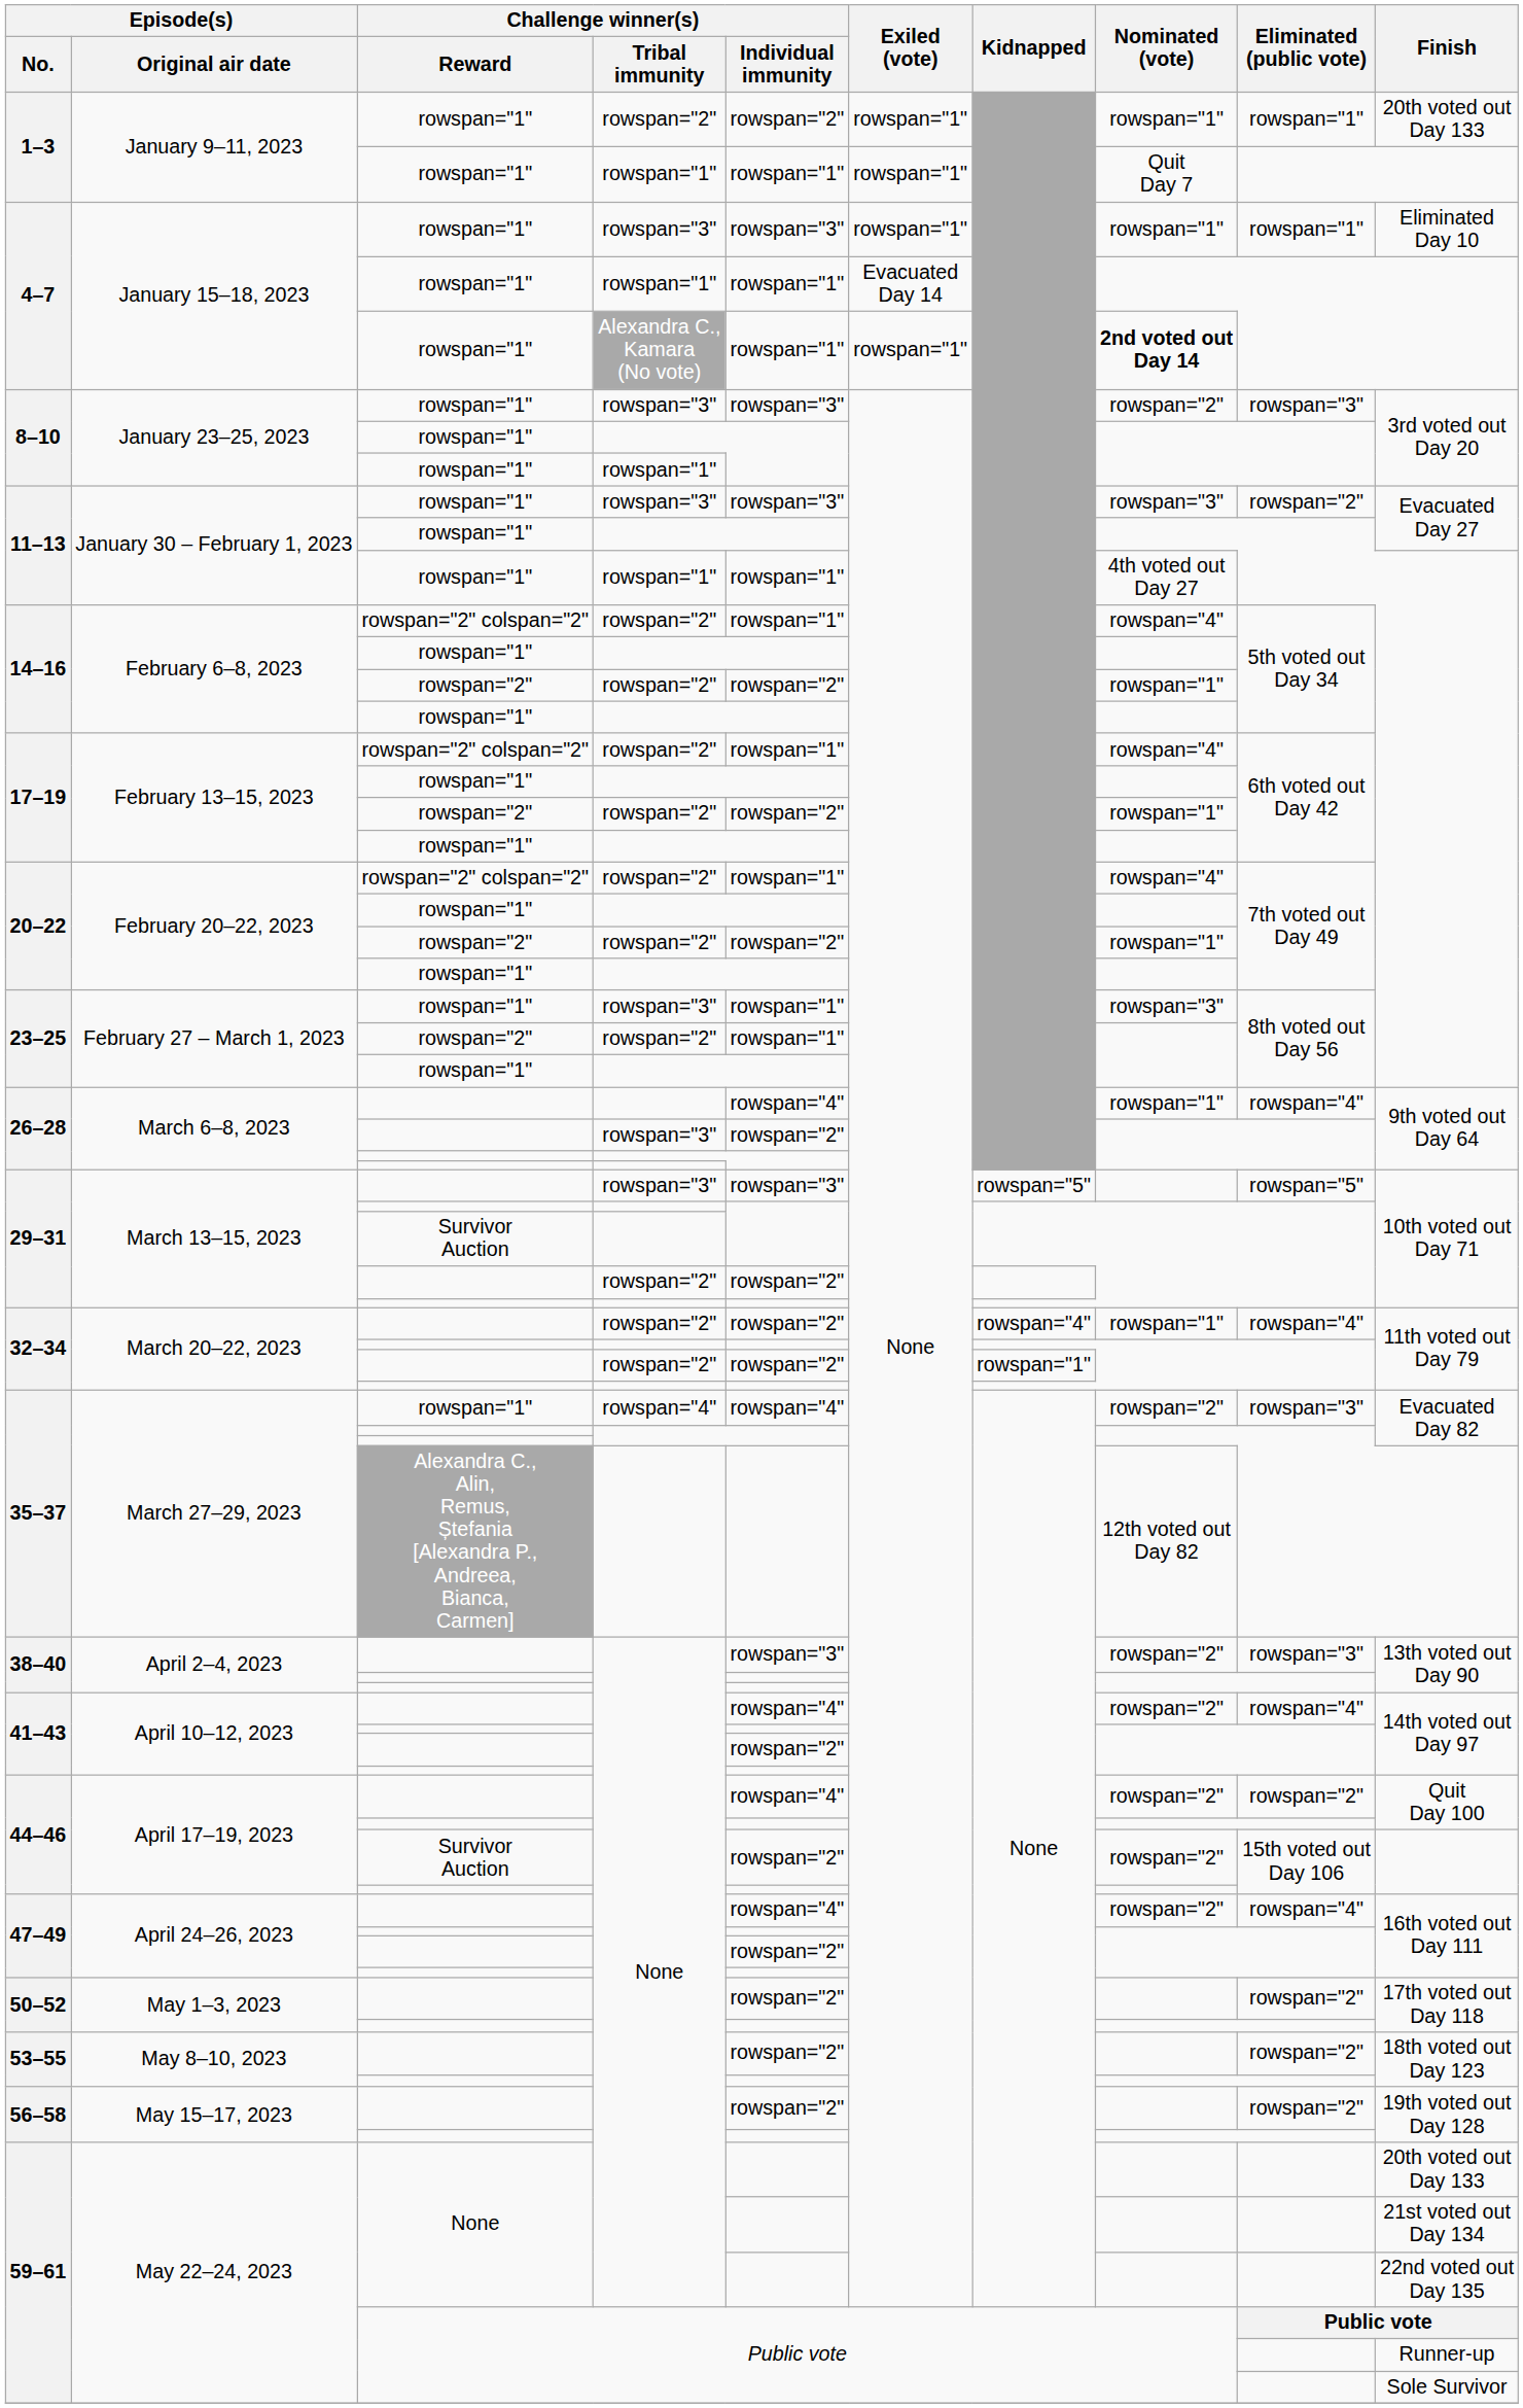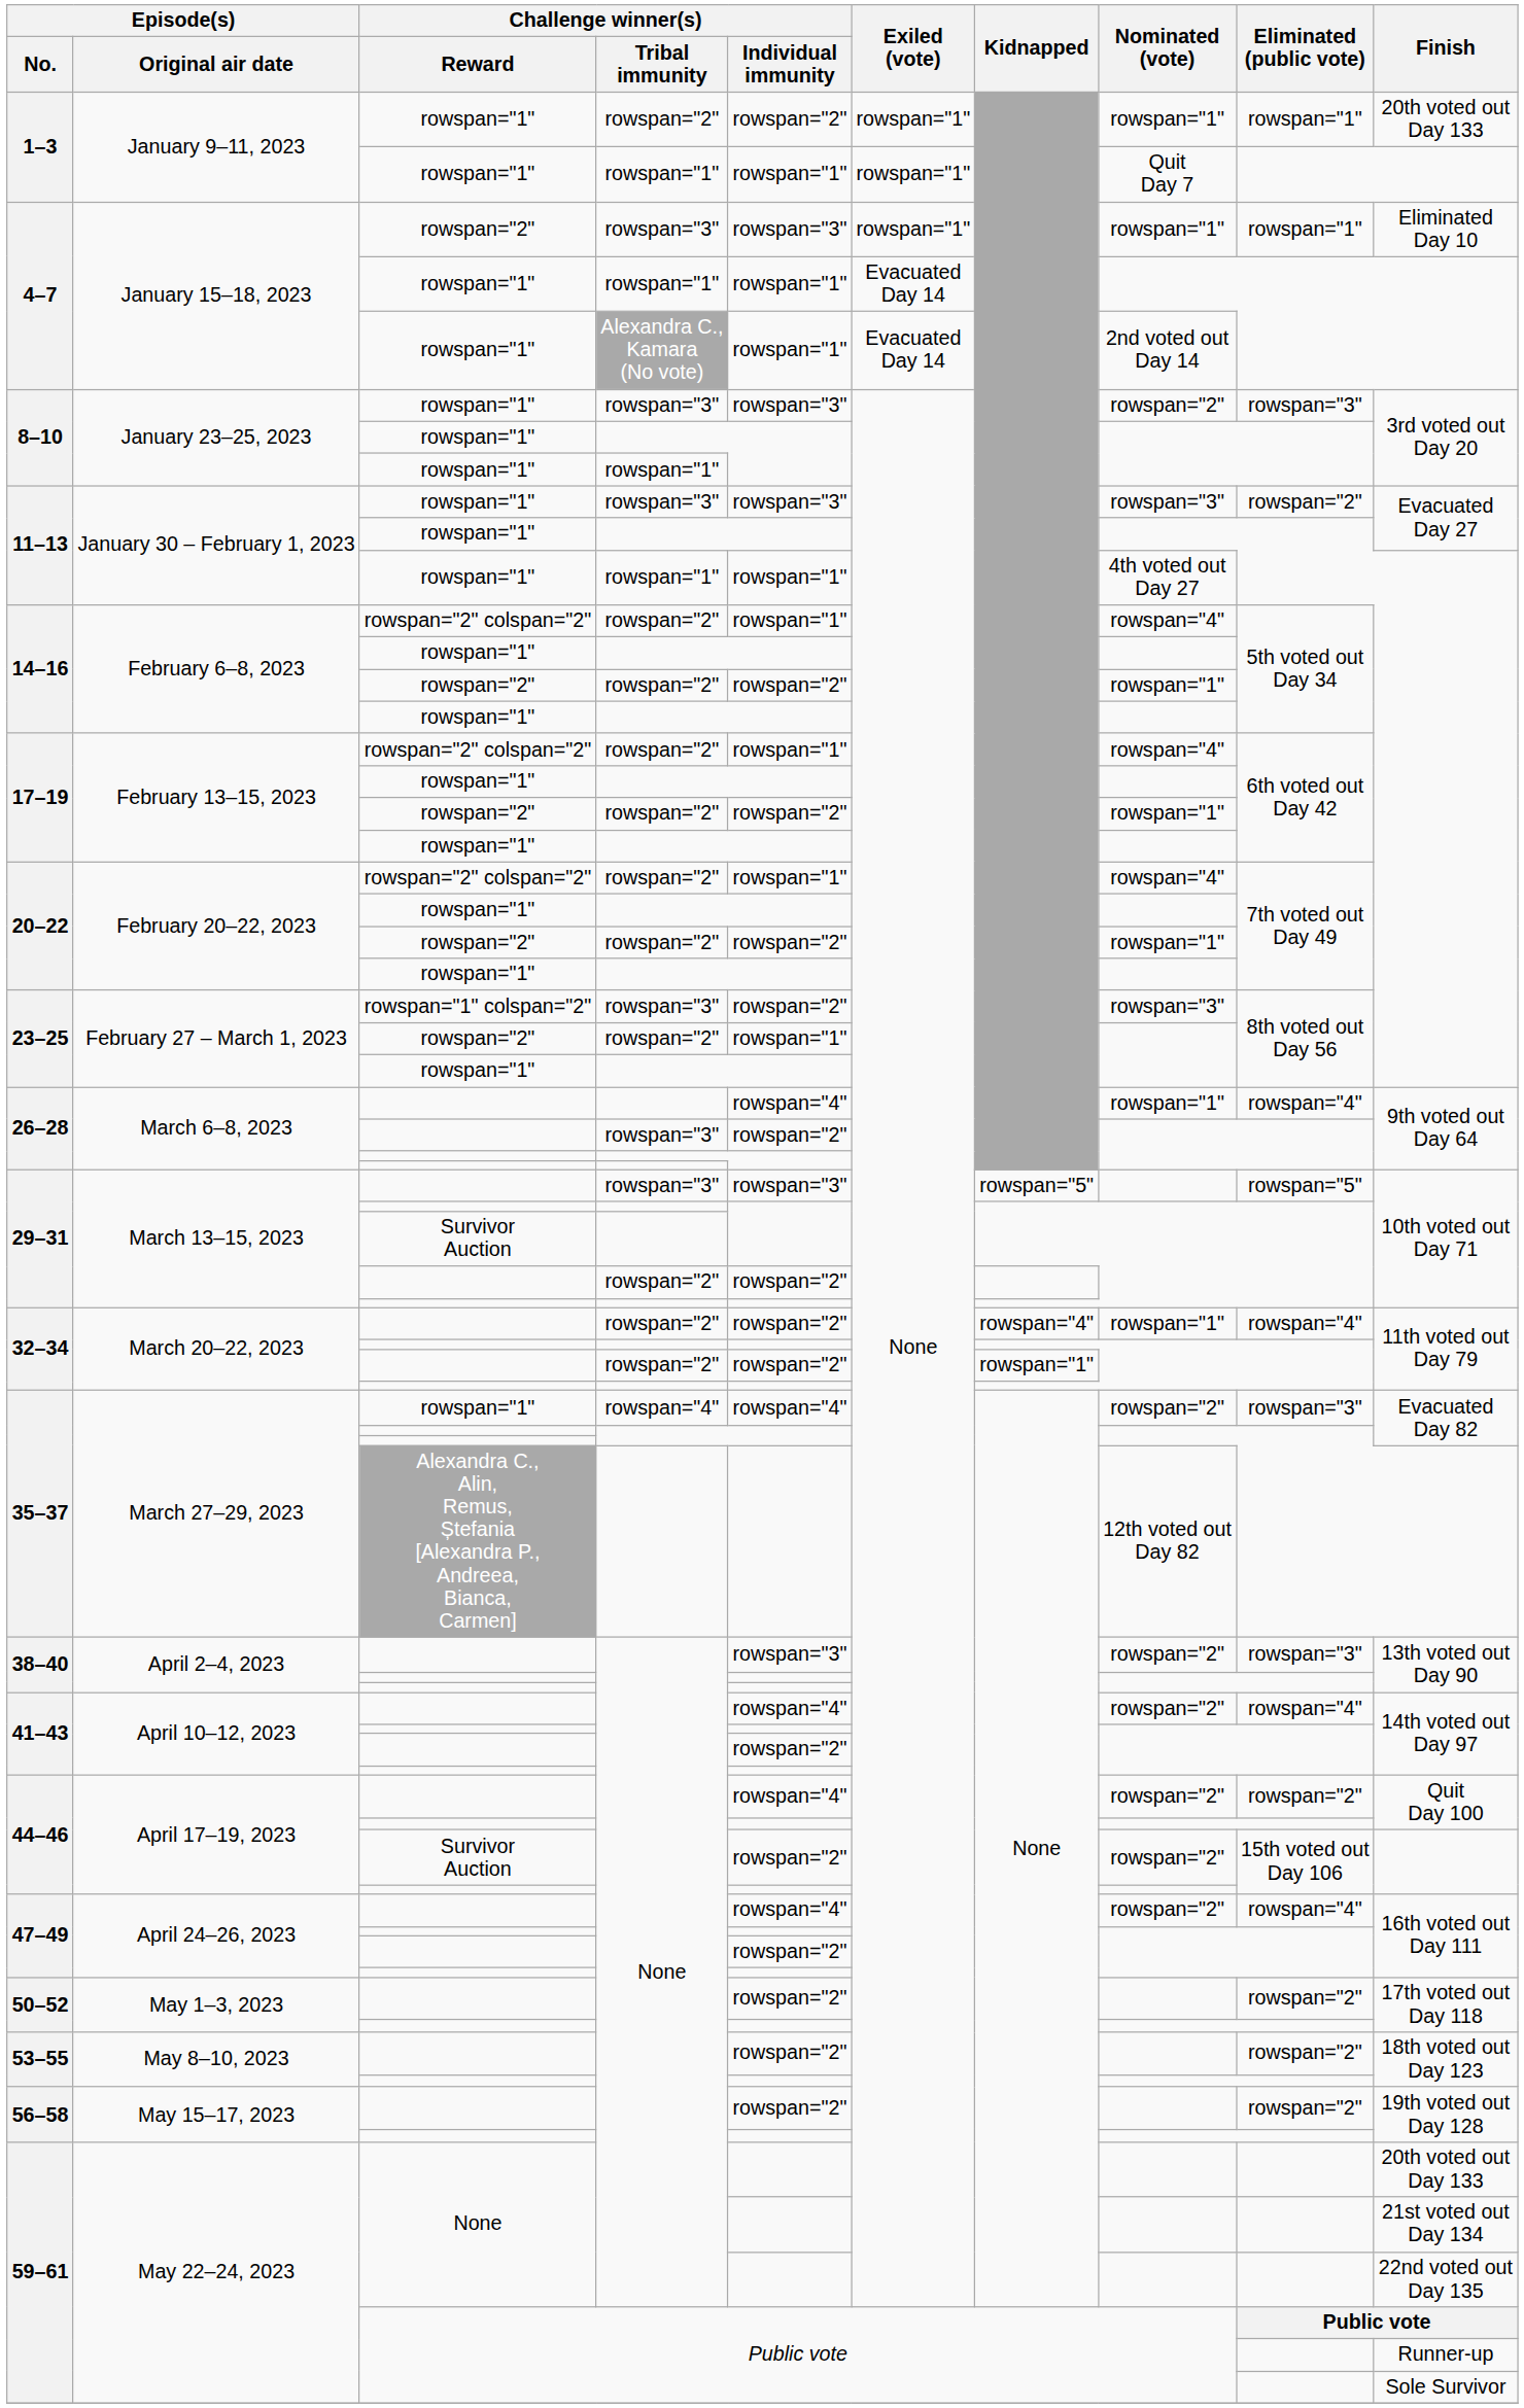4–7 / rowspan="3" | Challenge winner(s) / Reward: rowspan="1" -> rowspan="2"
4–7 / Alexandra C., Kamara (No vote) | Exiled (vote): rowspan="1" -> Evacuated Day 14
4–7 / Alexandra C., Kamara (No vote) | Nominated (vote): bold -> normal
23–25 / rowspan="3" | Challenge winner(s) / Reward: rowspan="1" -> rowspan="1" colspan="2"
23–25 / rowspan="3" | Challenge winner(s) / Individual immunity: rowspan="1" -> rowspan="2"
